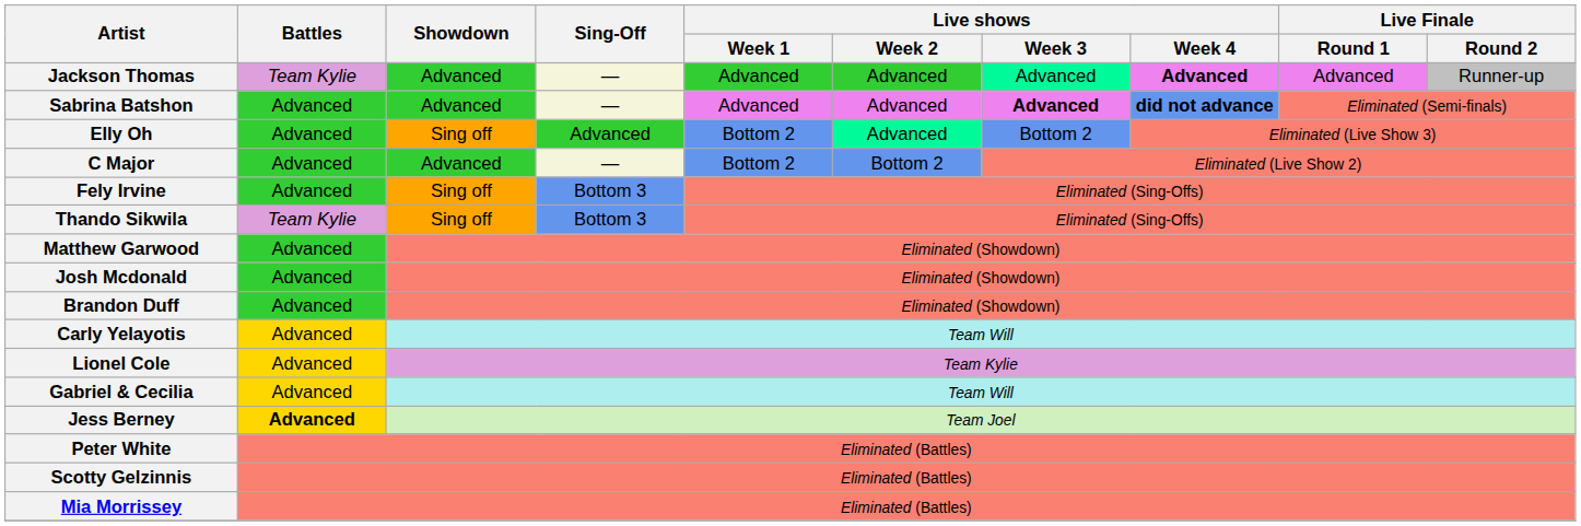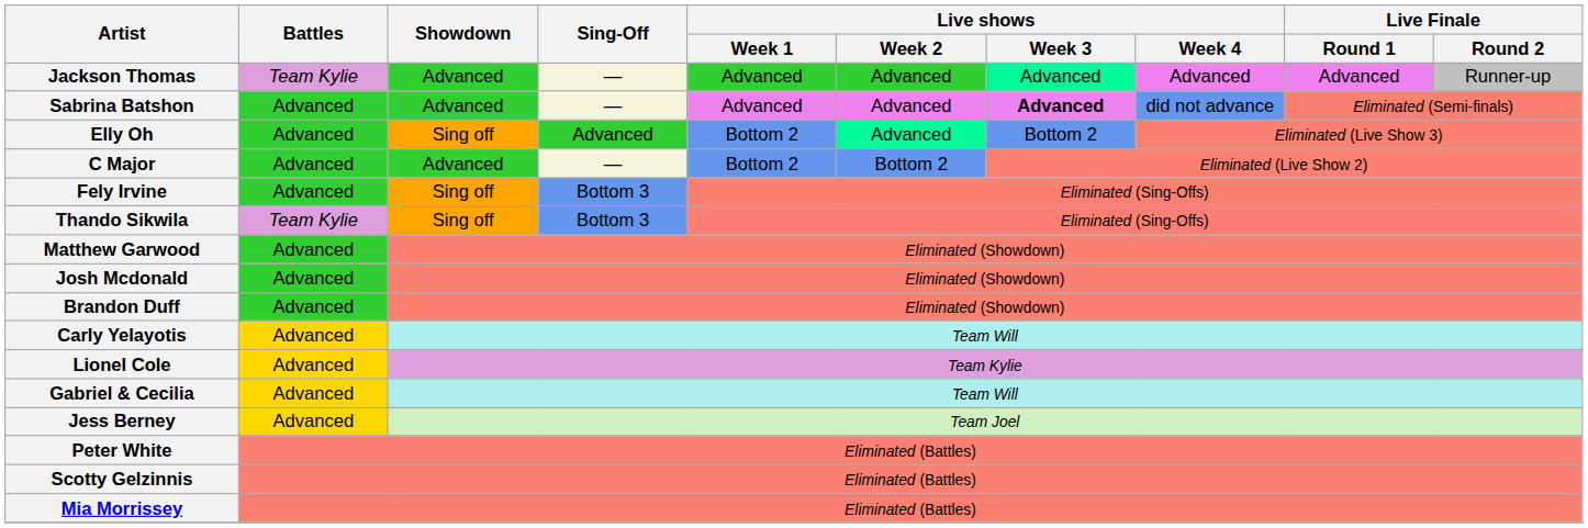Jackson Thomas | Live shows / Week 4: bold -> normal
Sabrina Batshon | Live shows / Week 4: bold -> normal
Jess Berney | Battles: bold -> normal
